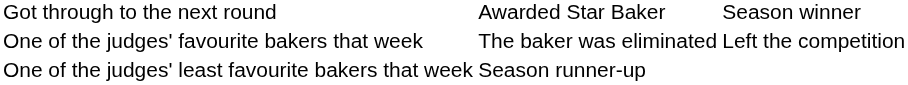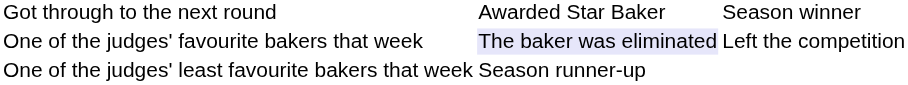One of the judges' favourite bakers that week | column 2: no background -> lavender background
